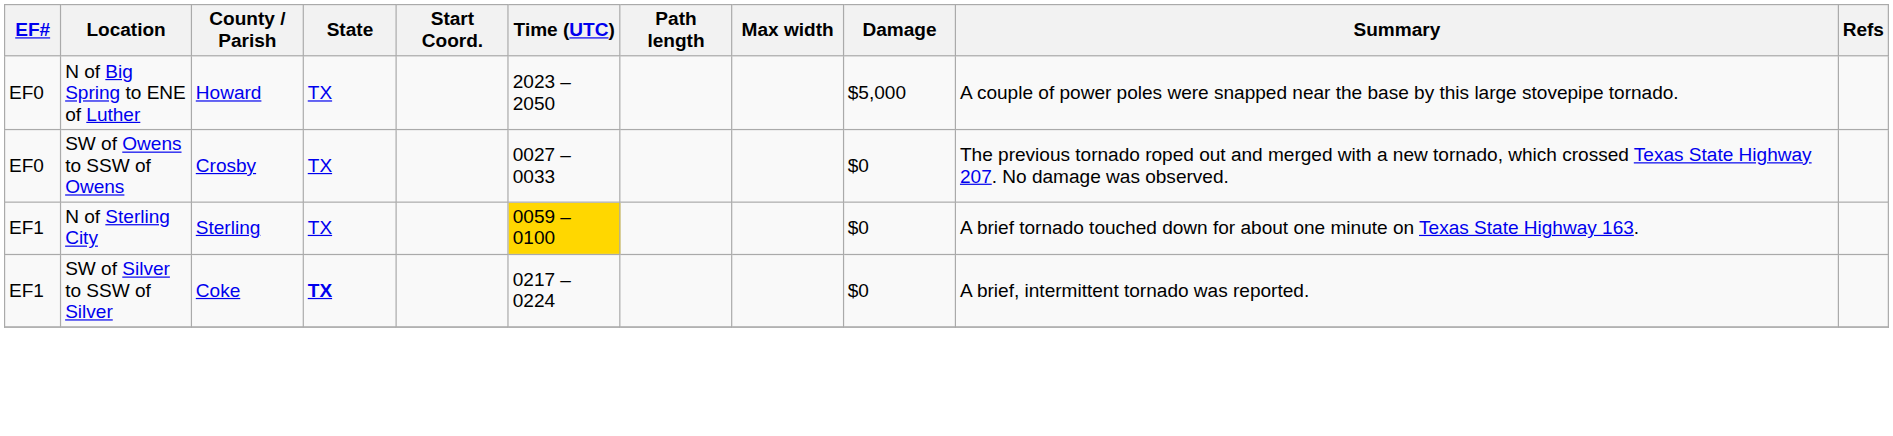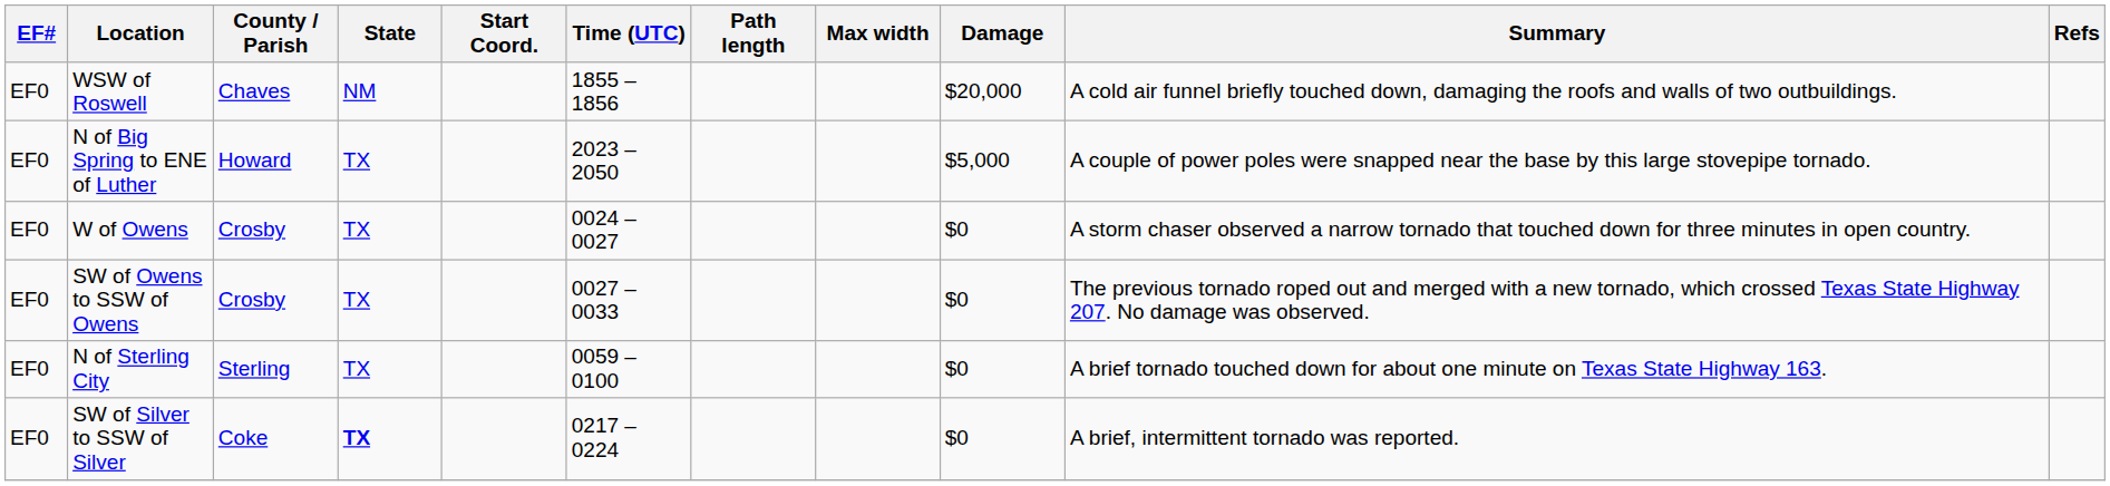+ row: EF0 | WSW of Roswell | Chaves | NM | 1855 – 1856 | $20,000 | A cold air funnel briefly touched down, damaging the roofs and walls of two outbuildings.
+ row: EF0 | W of Owens | Crosby | TX | 0024 – 0027 | $0 | A storm chaser observed a narrow tornado that touched down for three minutes in open country.
N of Sterling City | EF#: EF1 -> EF0
N of Sterling City | Time (UTC): gold background -> no background
SW of Silver to SSW of Silver | EF#: EF1 -> EF0
